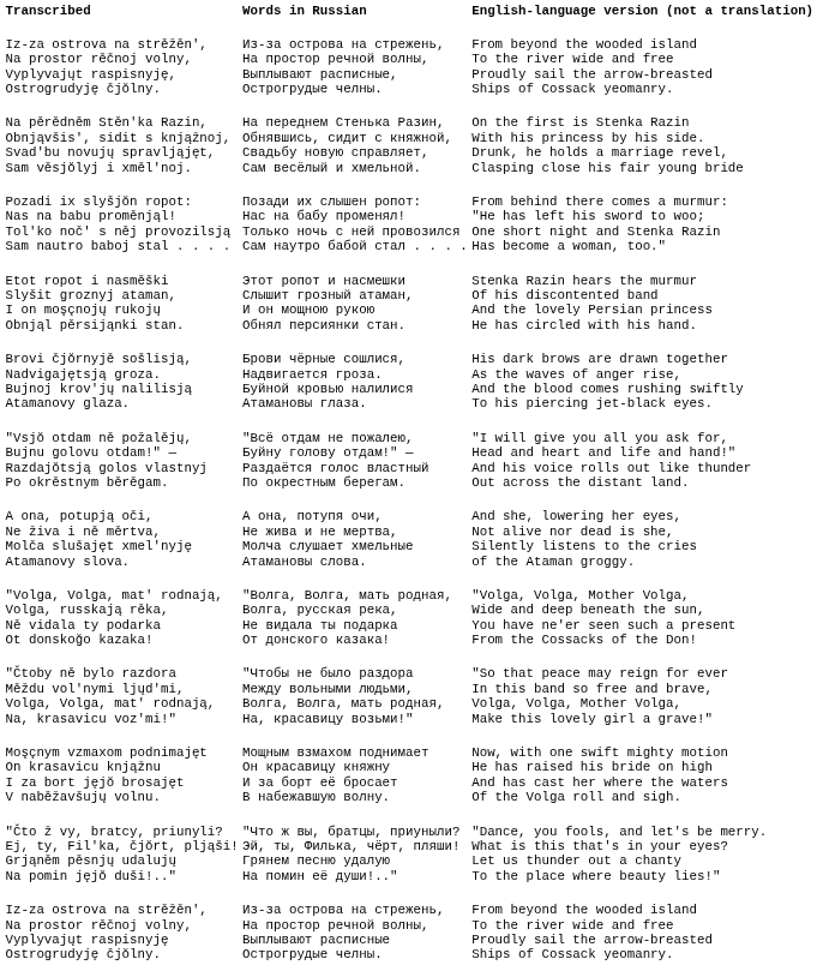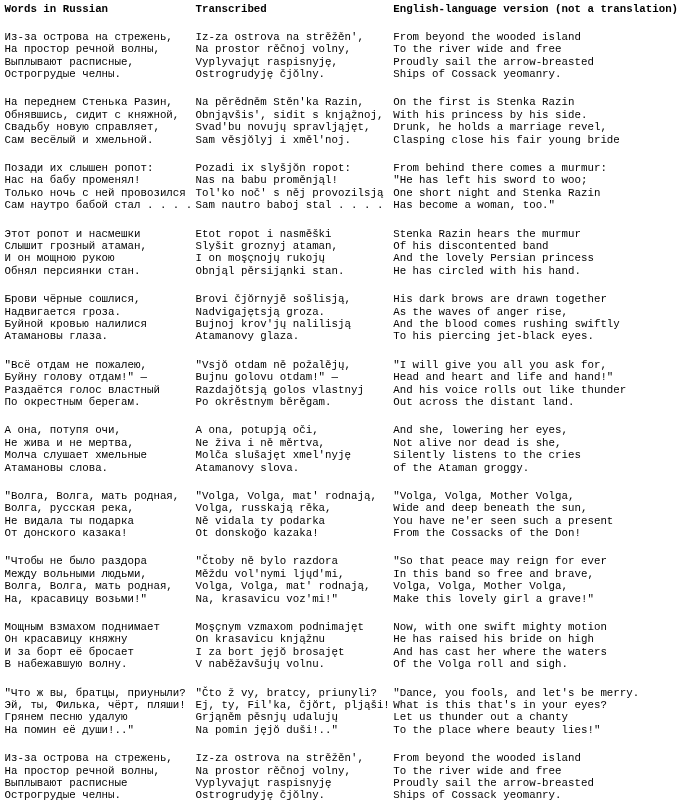columns swapped: Words in Russian <-> Transcribed
